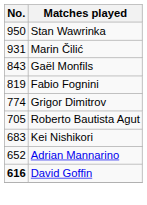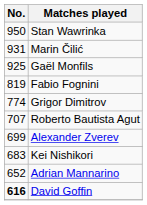Gaël Monfils | No.: 843 -> 925
Roberto Bautista Agut | No.: 705 -> 707
+ row: 699 | Alexander Zverev
